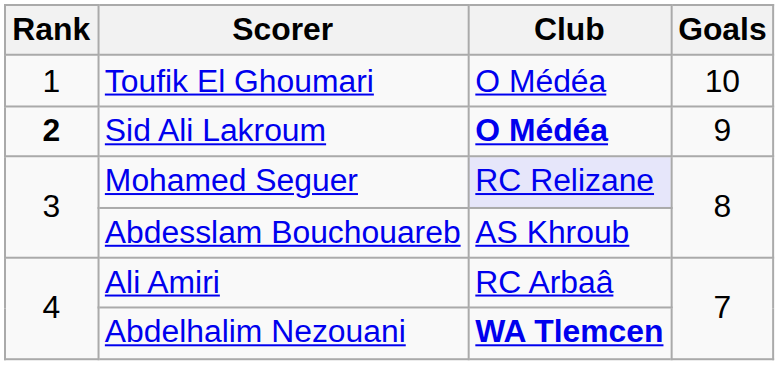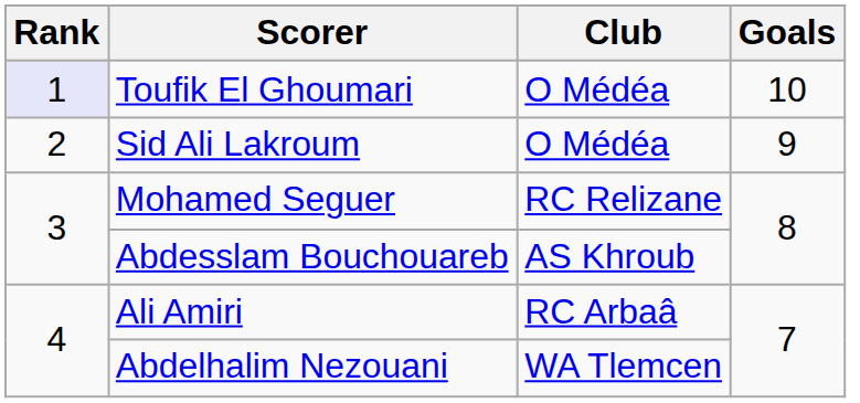Toufik El Ghoumari | Rank: no background -> lavender background
Sid Ali Lakroum | Rank: bold -> normal
Sid Ali Lakroum | Club: bold -> normal
Mohamed Seguer | Club: lavender background -> no background
Abdelhalim Nezouani | Club: bold -> normal
